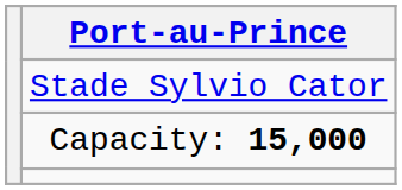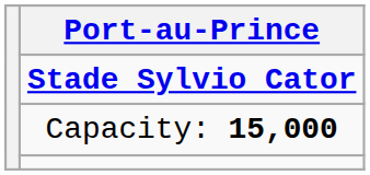Stade Sylvio Cator | Port-au-Prince: normal -> bold
